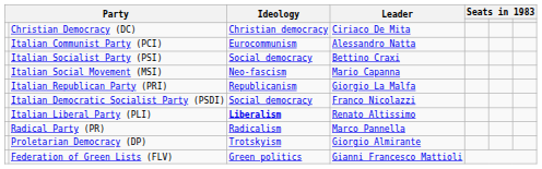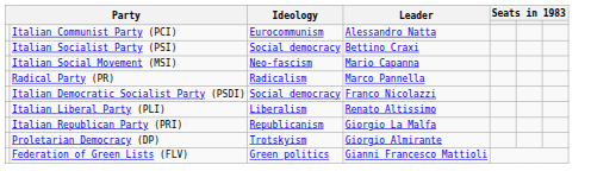- row: Christian Democracy (DC) | Christian democracy | Ciriaco De Mita
rows swapped: Italian Republican Party (PRI) <-> Radical Party (PR)
Italian Liberal Party (PLI) | Ideology: bold -> normal
